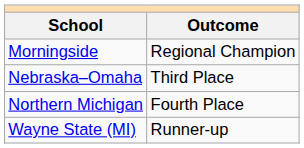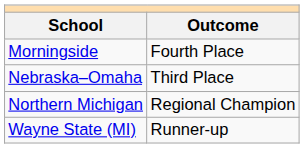Morningside | Outcome: Regional Champion -> Fourth Place
Northern Michigan | Outcome: Fourth Place -> Regional Champion
